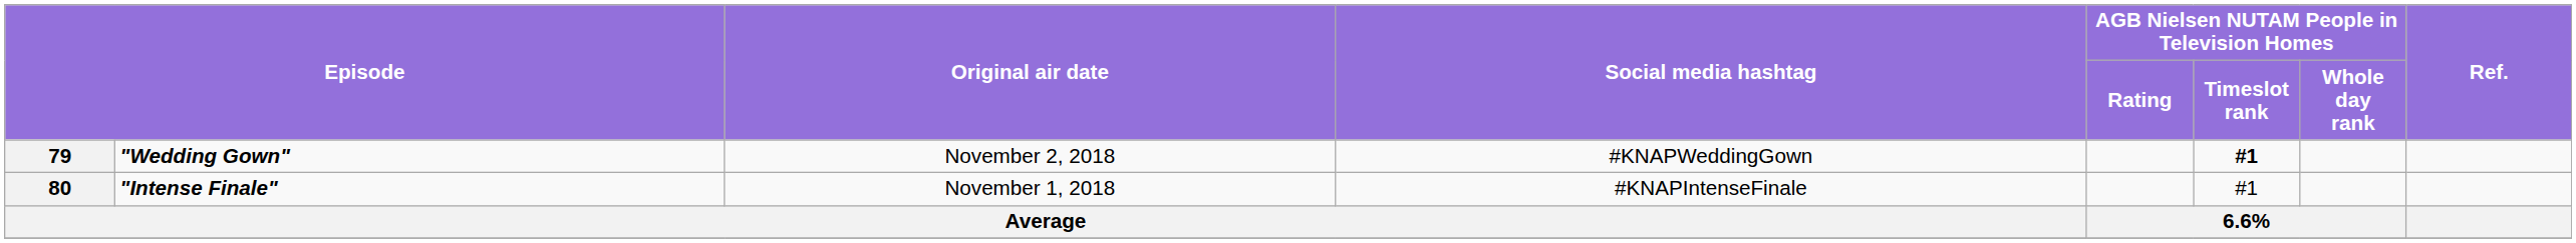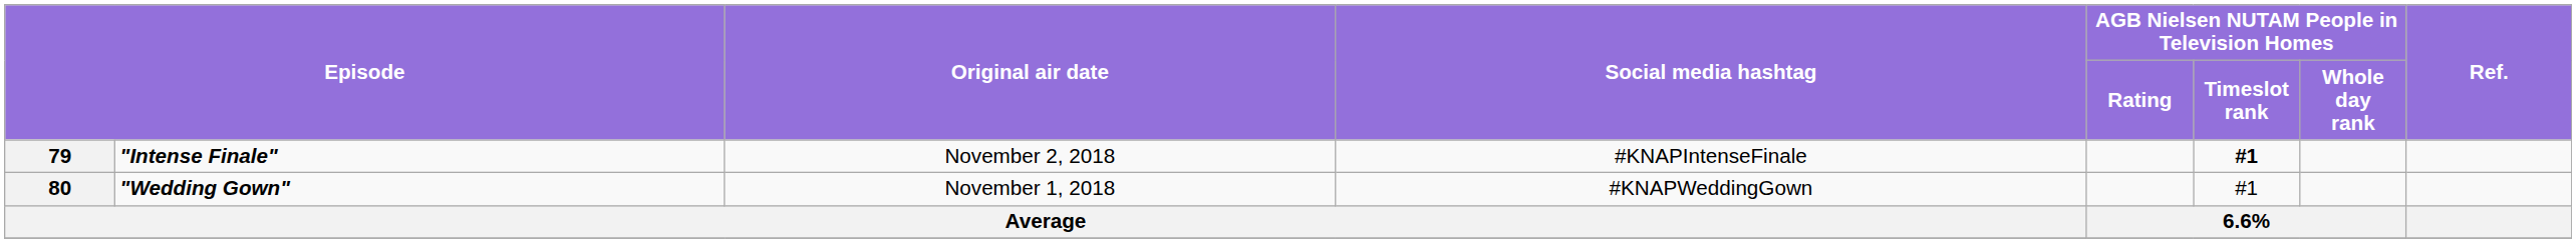79 | column 2: "Wedding Gown" -> "Intense Finale"
79 | Social media hashtag: #KNAPWeddingGown -> #KNAPIntenseFinale
80 | column 2: "Intense Finale" -> "Wedding Gown"
80 | Social media hashtag: #KNAPIntenseFinale -> #KNAPWeddingGown
